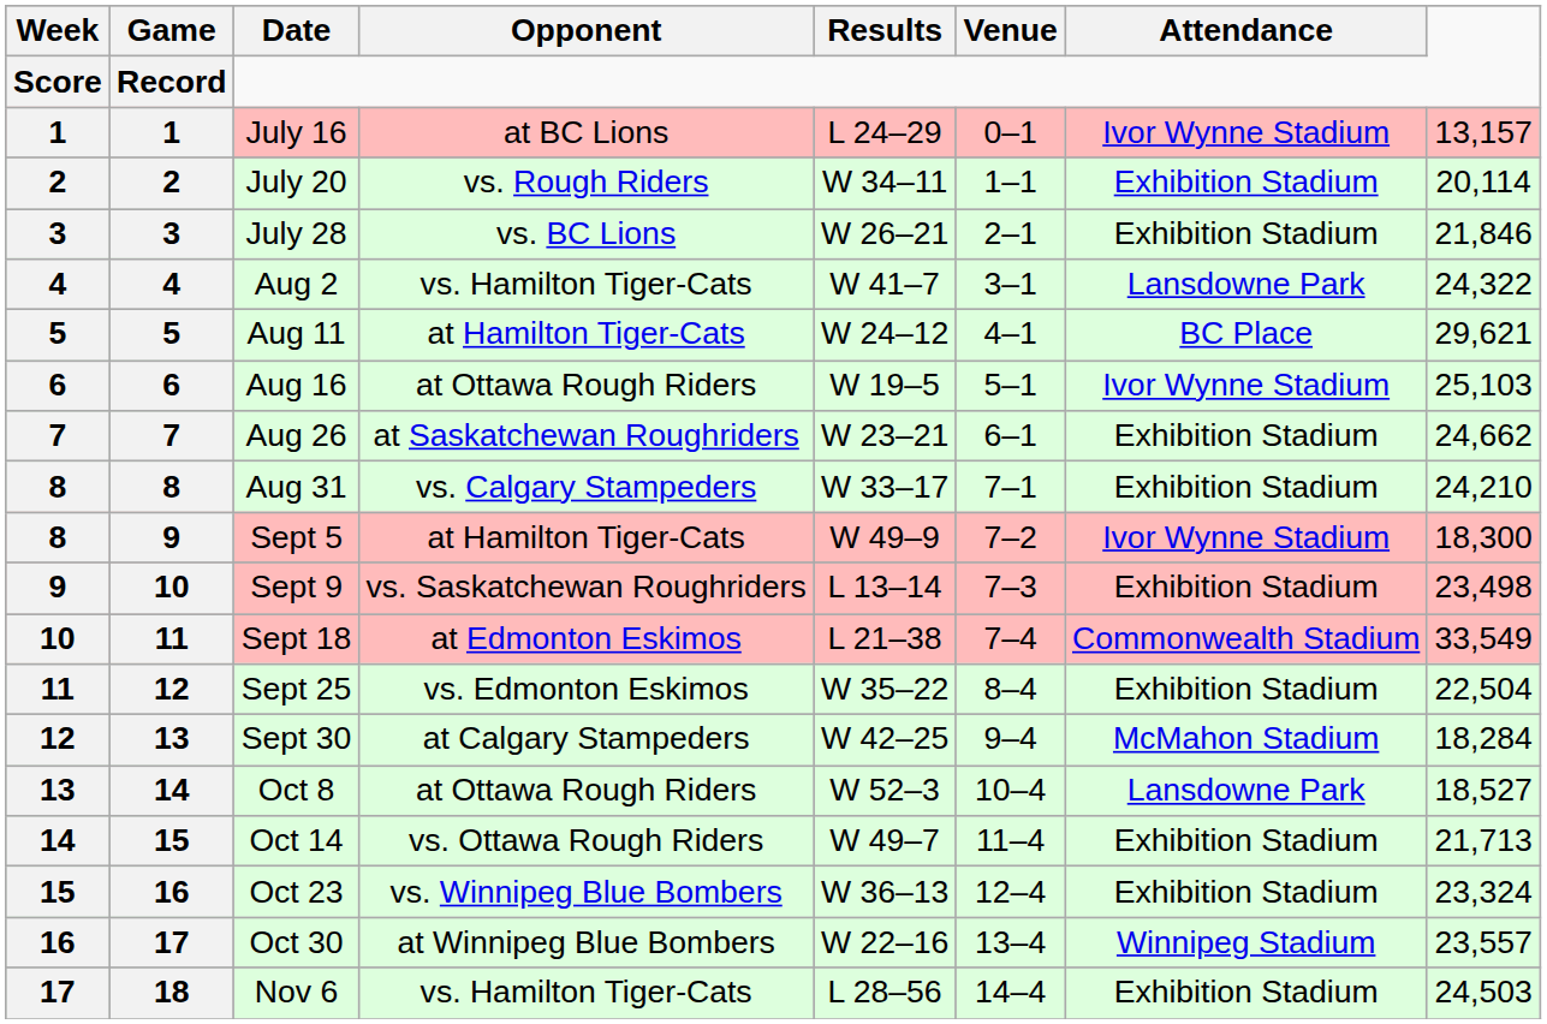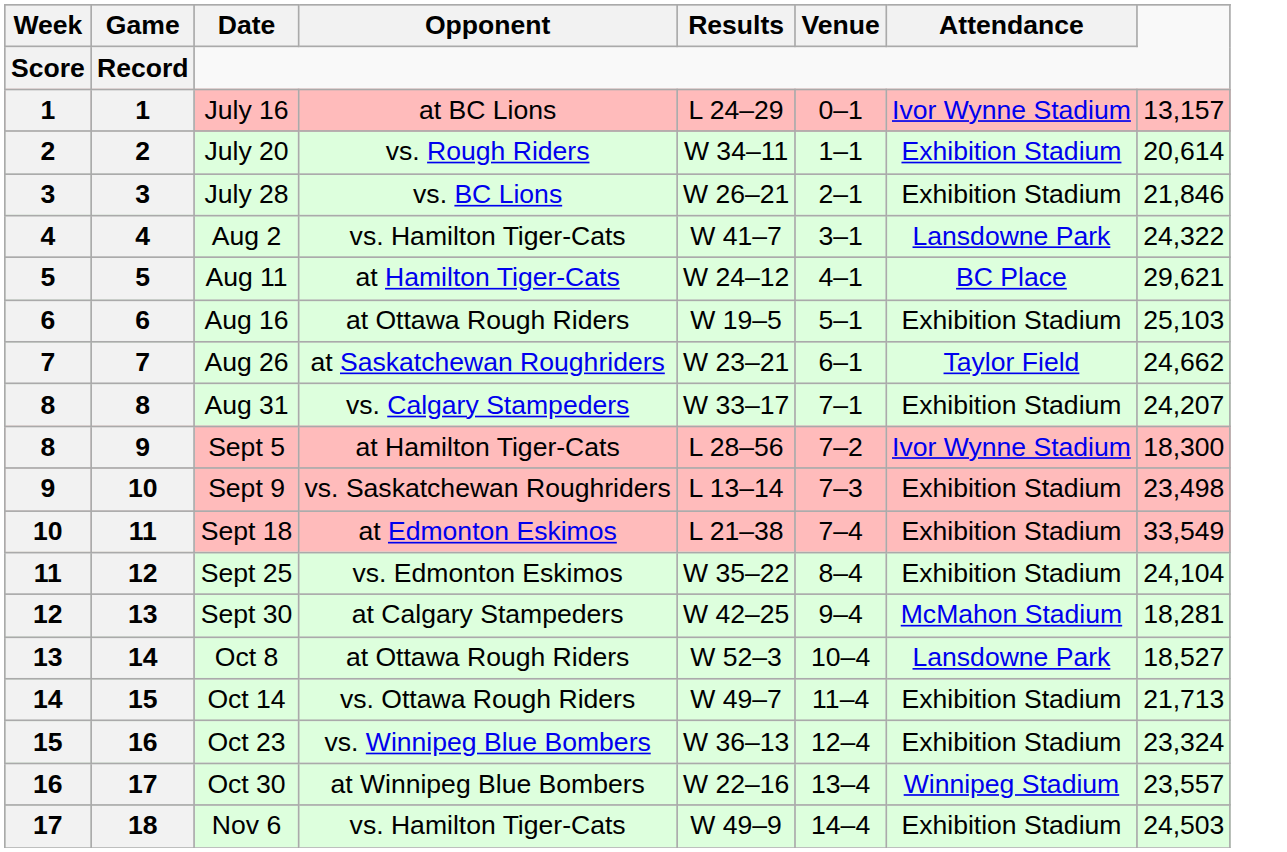July 20 | column 8: 20,114 -> 20,614
Aug 16 | Attendance: Ivor Wynne Stadium -> Exhibition Stadium
Aug 26 | Attendance: Exhibition Stadium -> Taylor Field
Aug 31 | column 8: 24,210 -> 24,207
Sept 5 | Results: W 49–9 -> L 28–56
Sept 18 | Attendance: Commonwealth Stadium -> Exhibition Stadium
Sept 25 | column 8: 22,504 -> 24,104
Sept 30 | column 8: 18,284 -> 18,281
Nov 6 | Results: L 28–56 -> W 49–9
